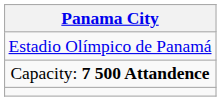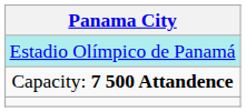row 2 | column 1: no background -> paleturquoise background
